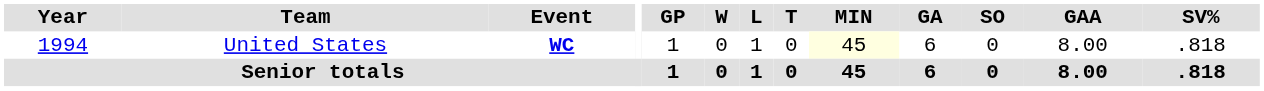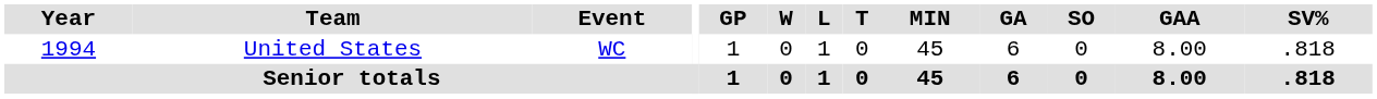United States | Event: bold -> normal
United States | MIN: lightyellow background -> no background
